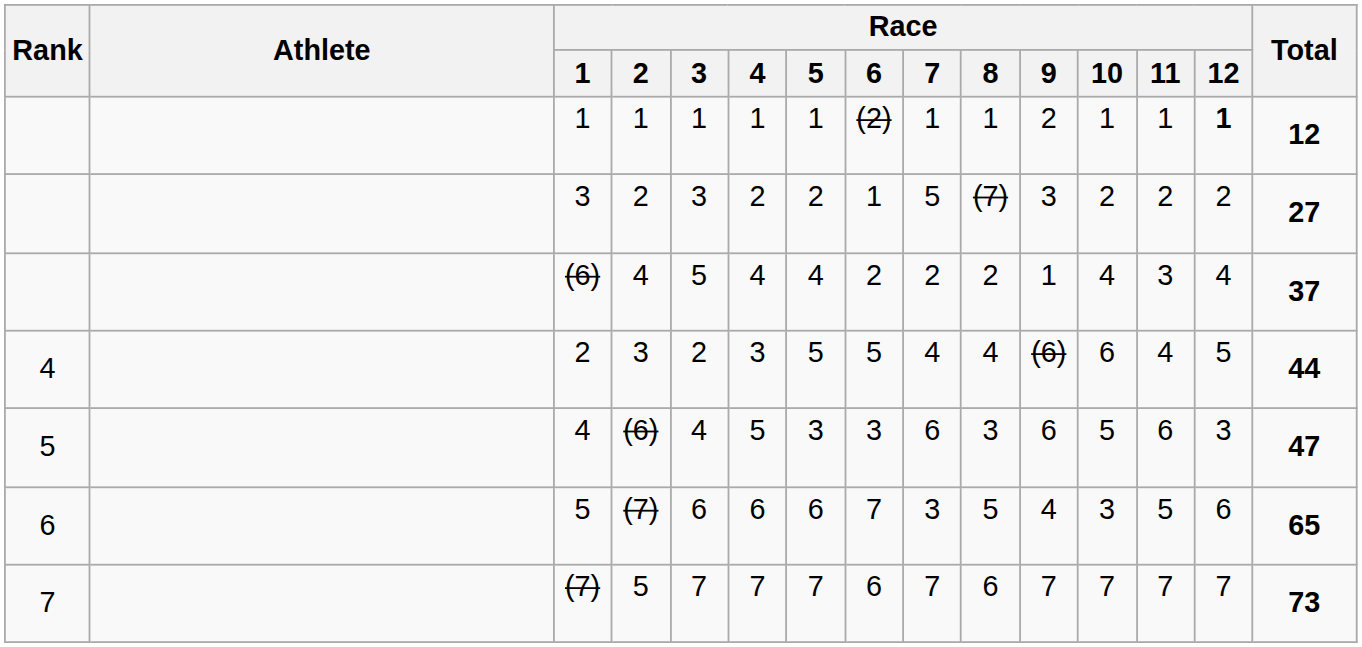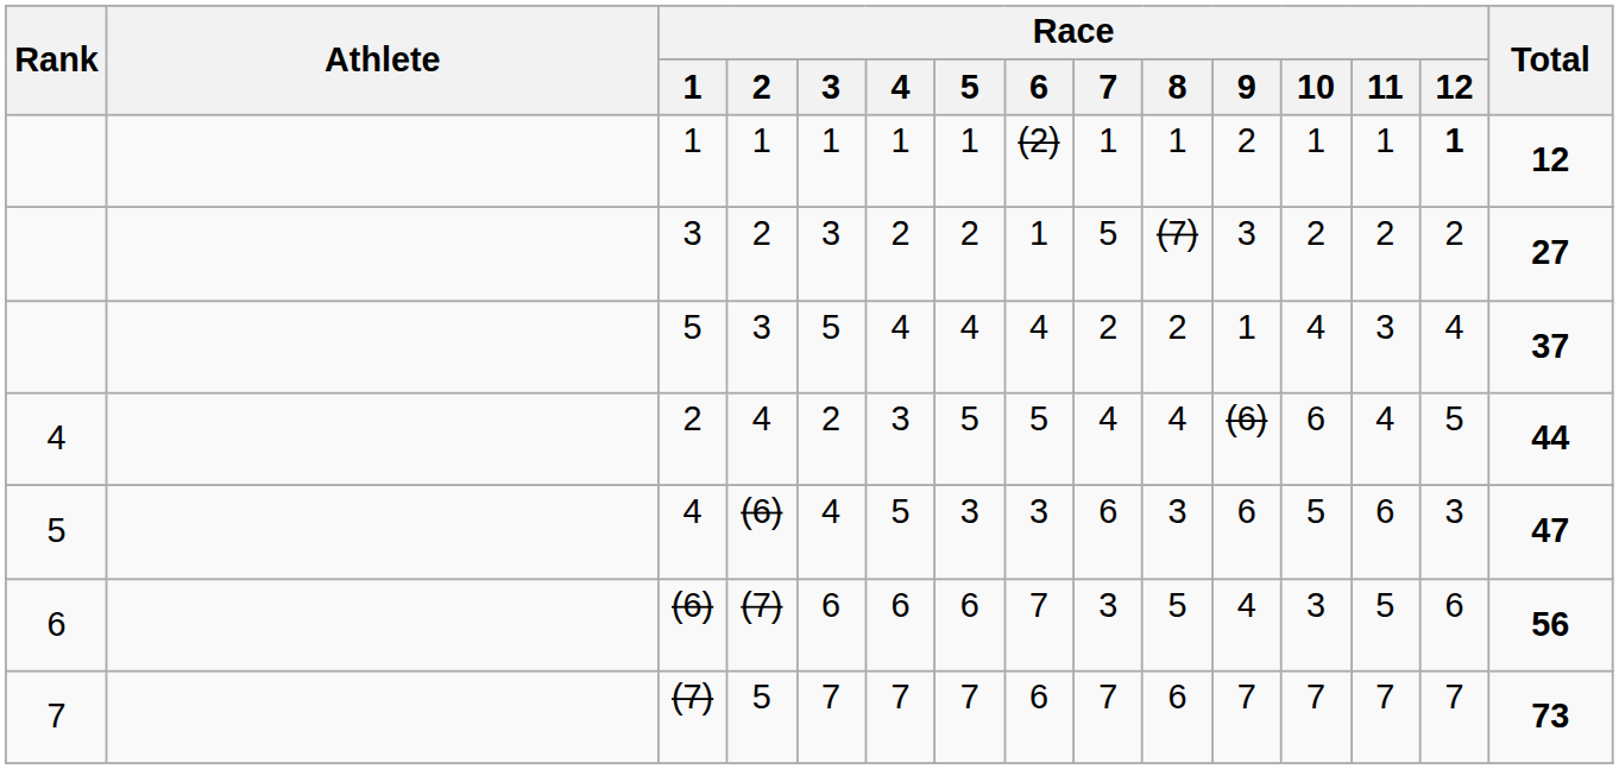row 5 | Race / 1: (6) -> 5
row 5 | Race / 2: 4 -> 3
row 5 | Race / 6: 2 -> 4
row 6 | Race / 2: 3 -> 4
row 8 | Race / 1: 5 -> (6)
row 8 | Total: 65 -> 56
